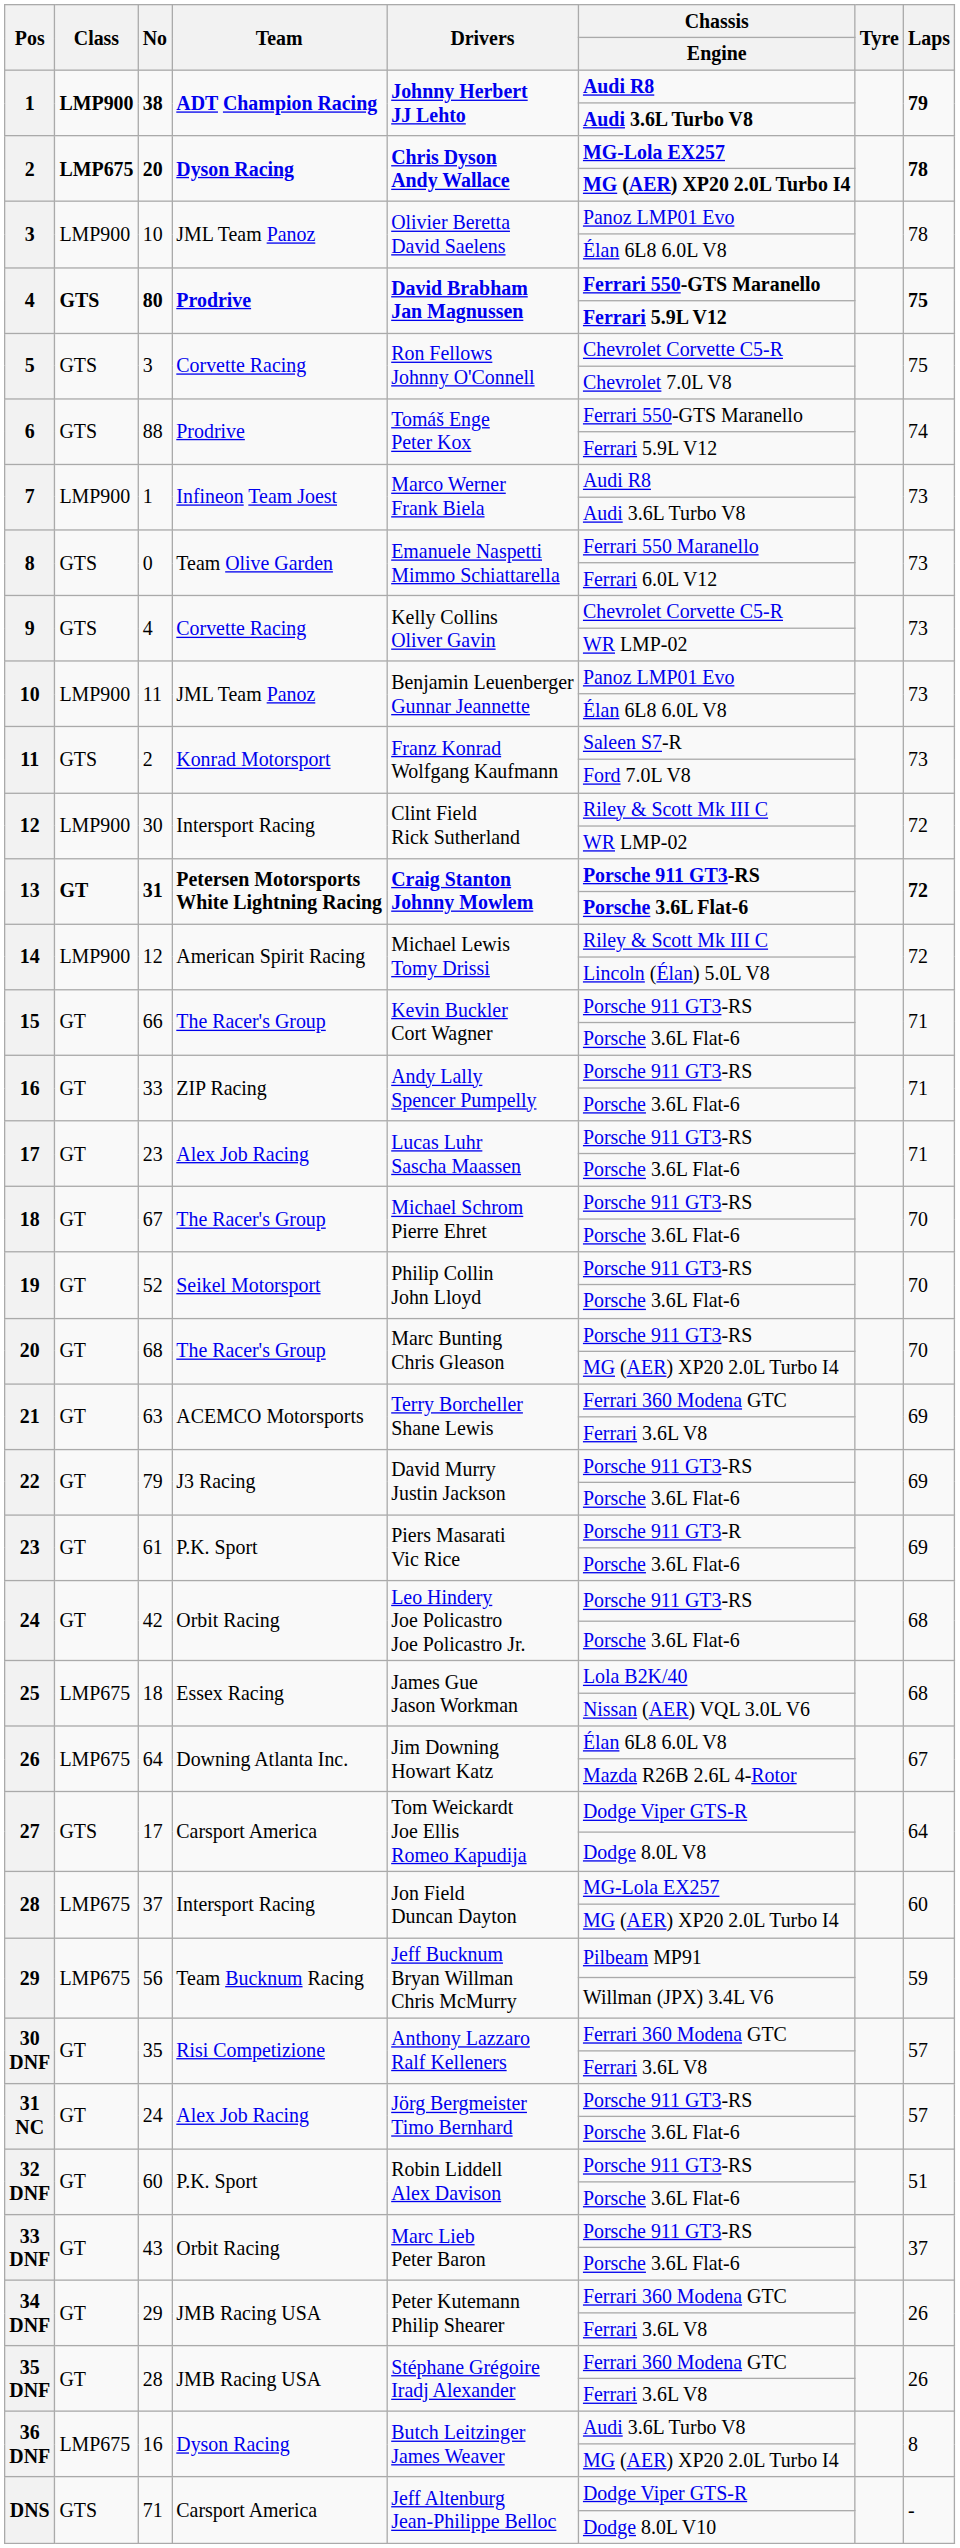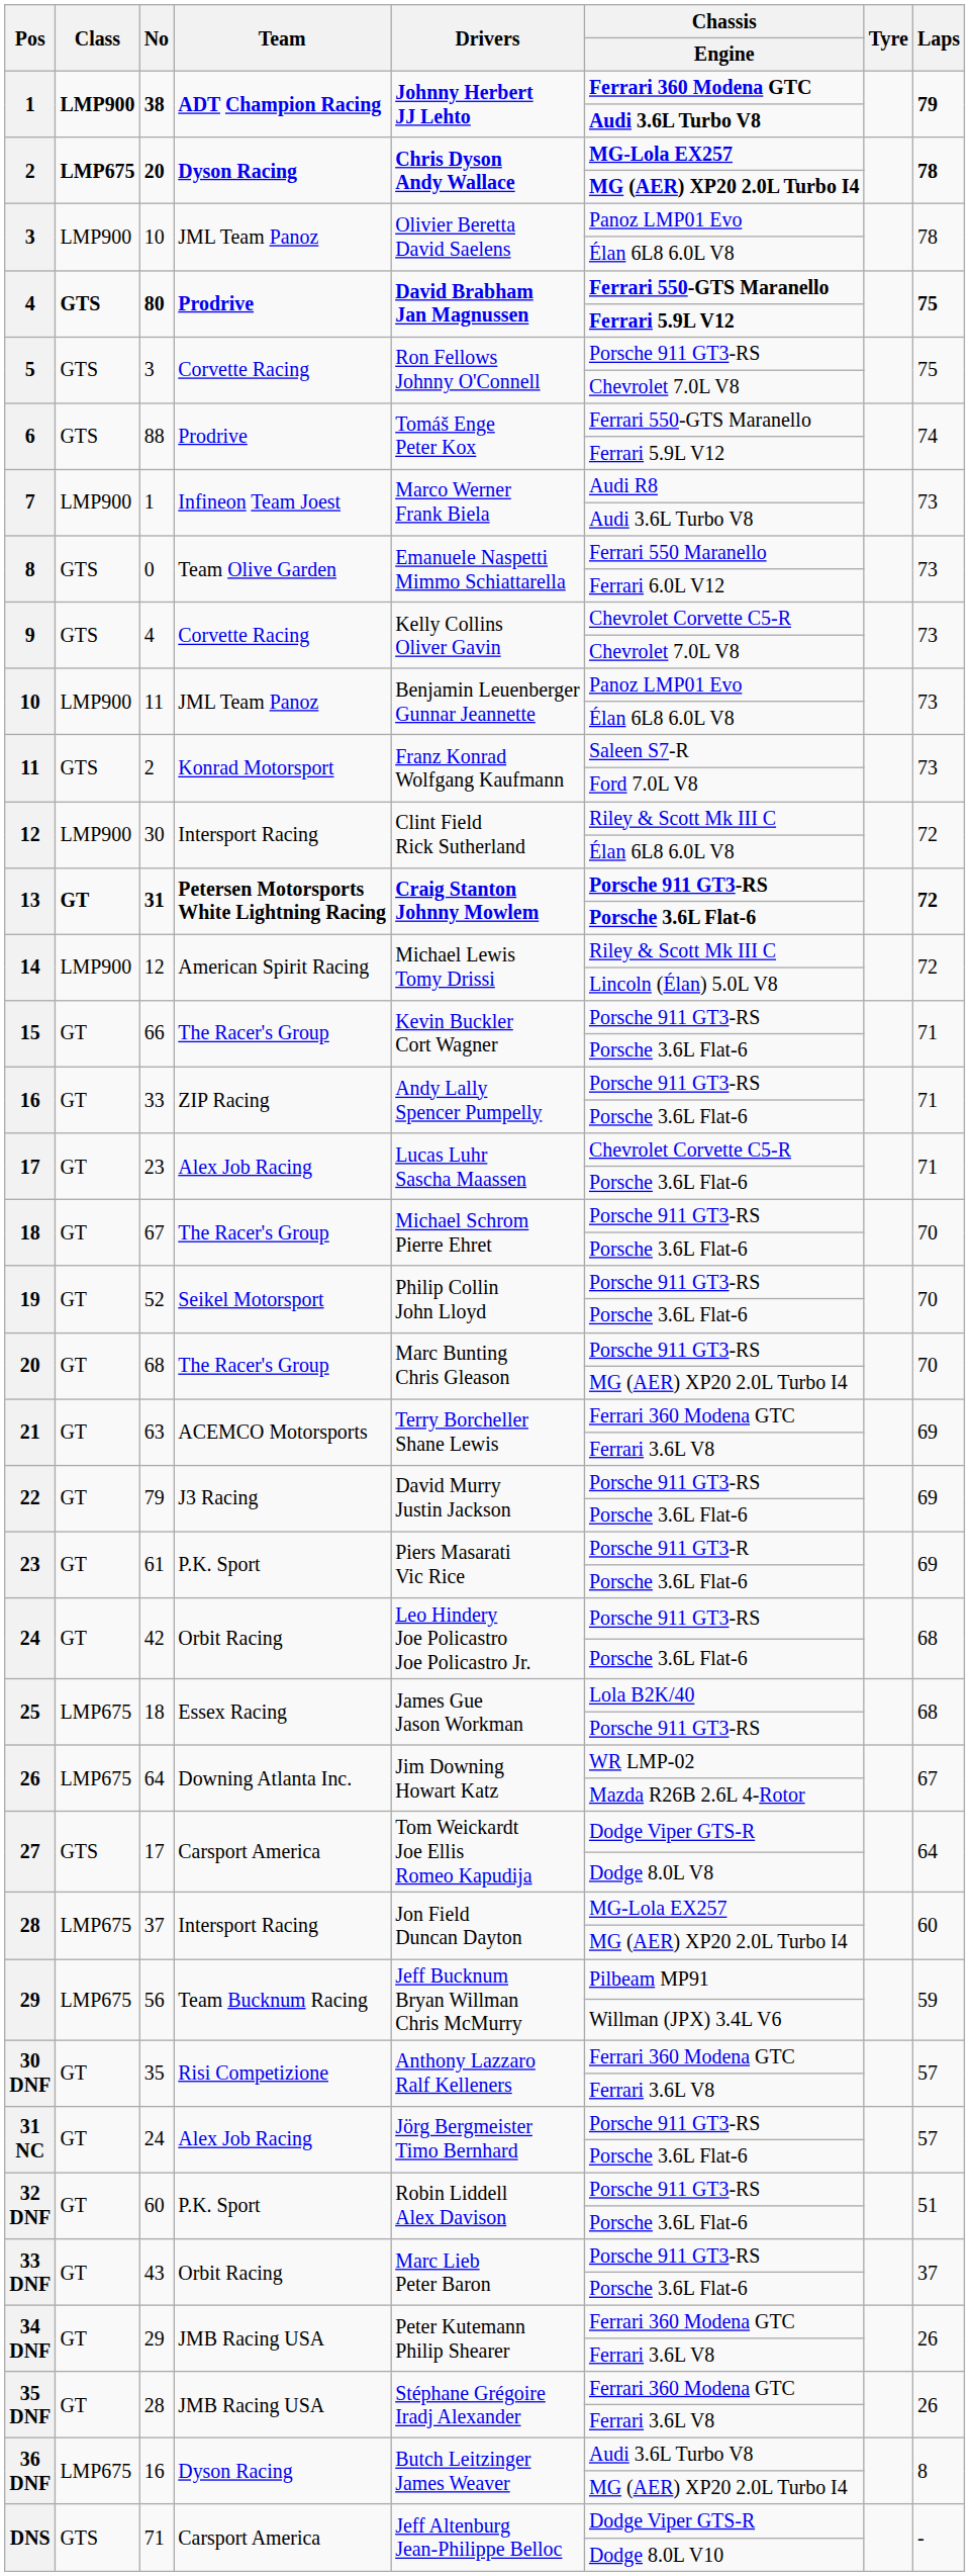row 3 | Chassis / Engine: Audi R8 -> Ferrari 360 Modena GTC
row 11 | Chassis / Engine: Chevrolet Corvette C5-R -> Porsche 911 GT3-RS
row 20 | Chassis / Engine: WR LMP-02 -> Chevrolet 7.0L V8
row 26 | Chassis / Engine: WR LMP-02 -> Élan 6L8 6.0L V8
row 35 | Chassis / Engine: Porsche 911 GT3-RS -> Chevrolet Corvette C5-R
row 52 | Chassis / Engine: Nissan (AER) VQL 3.0L V6 -> Porsche 911 GT3-RS
row 53 | Chassis / Engine: Élan 6L8 6.0L V8 -> WR LMP-02
